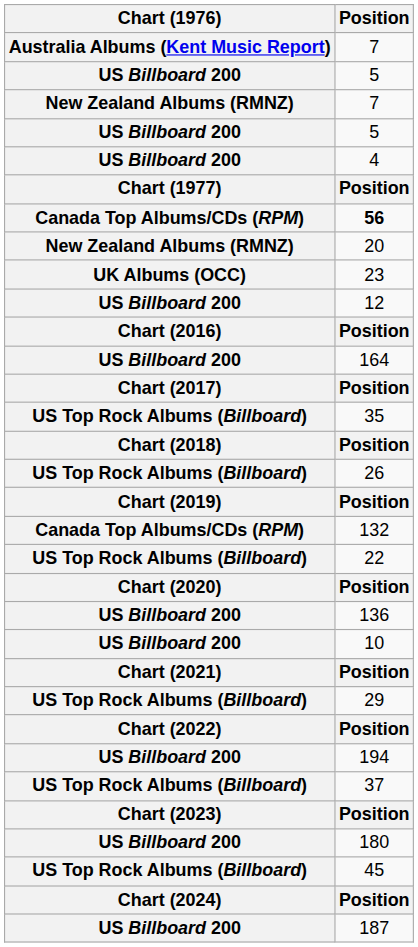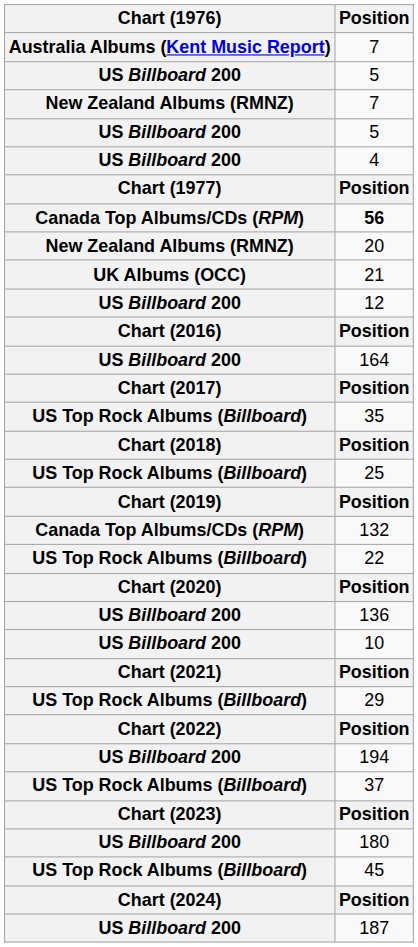row 10 | Position: 23 -> 21
row 17 | Position: 26 -> 25
